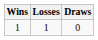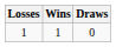columns swapped: Wins <-> Losses
